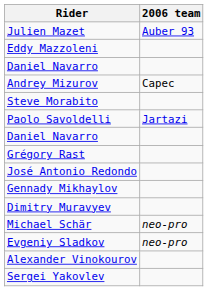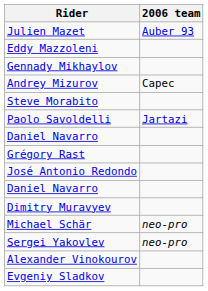row 4 | Rider: Daniel Navarro -> Gennady Mikhaylov
row 11 | Rider: Gennady Mikhaylov -> Daniel Navarro
row 14 | Rider: Evgeniy Sladkov -> Sergei Yakovlev
row 16 | Rider: Sergei Yakovlev -> Evgeniy Sladkov
